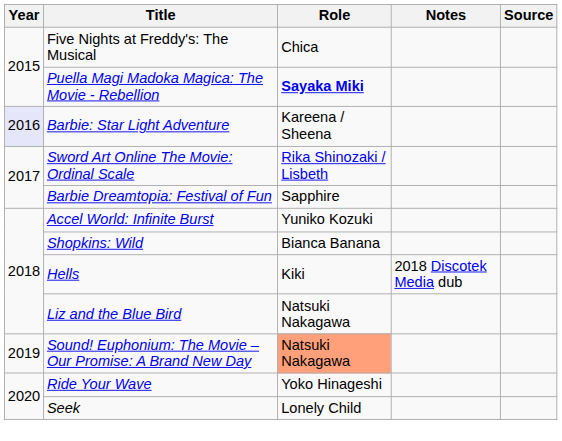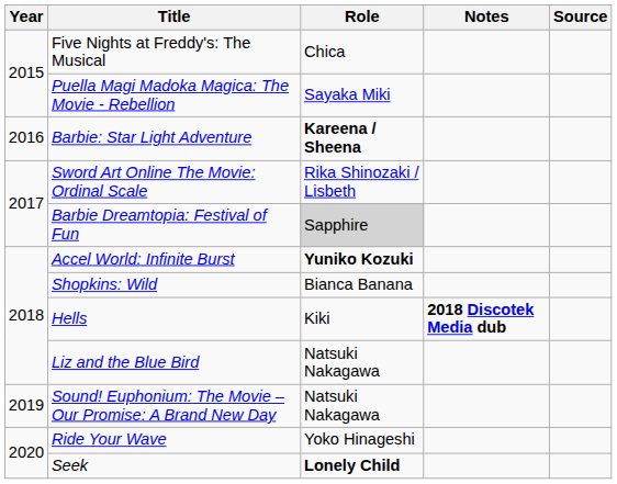Puella Magi Madoka Magica: The Movie - Rebellion | Role: bold -> normal
Barbie: Star Light Adventure | Year: lavender background -> no background
Barbie: Star Light Adventure | Role: normal -> bold
Barbie Dreamtopia: Festival of Fun | Role: no background -> lightgrey background
Accel World: Infinite Burst | Role: normal -> bold
Hells | Notes: normal -> bold
Sound! Euphonium: The Movie – Our Promise: A Brand New Day | Role: lightsalmon background -> no background
Seek | Role: normal -> bold
